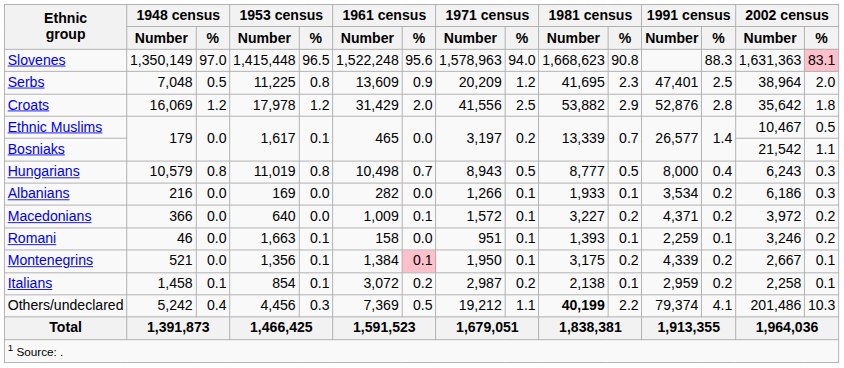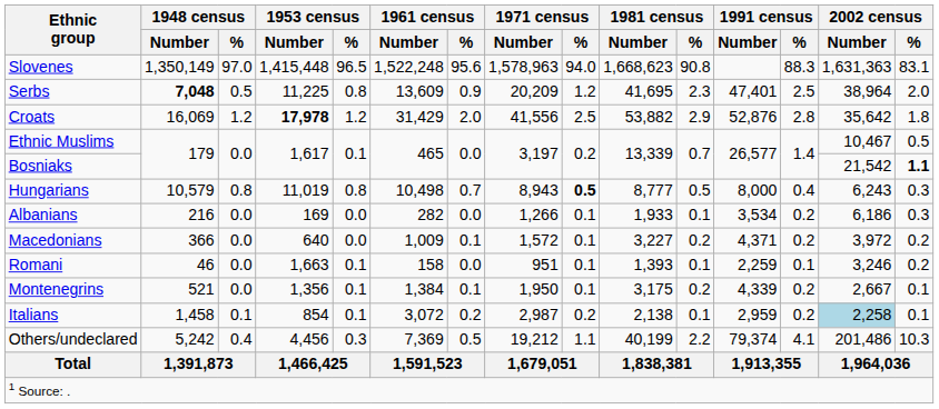Slovenes | 2002 census / %: pink background -> no background
Serbs | 1948 census / Number: normal -> bold
Croats | 1953 census / Number: normal -> bold
Bosniaks | 2002 census / %: normal -> bold
Hungarians | 1971 census / %: normal -> bold
Montenegrins | 1961 census / %: pink background -> no background
Italians | 2002 census / Number: no background -> lightblue background
Others/undeclared | 1981 census / Number: bold -> normal
